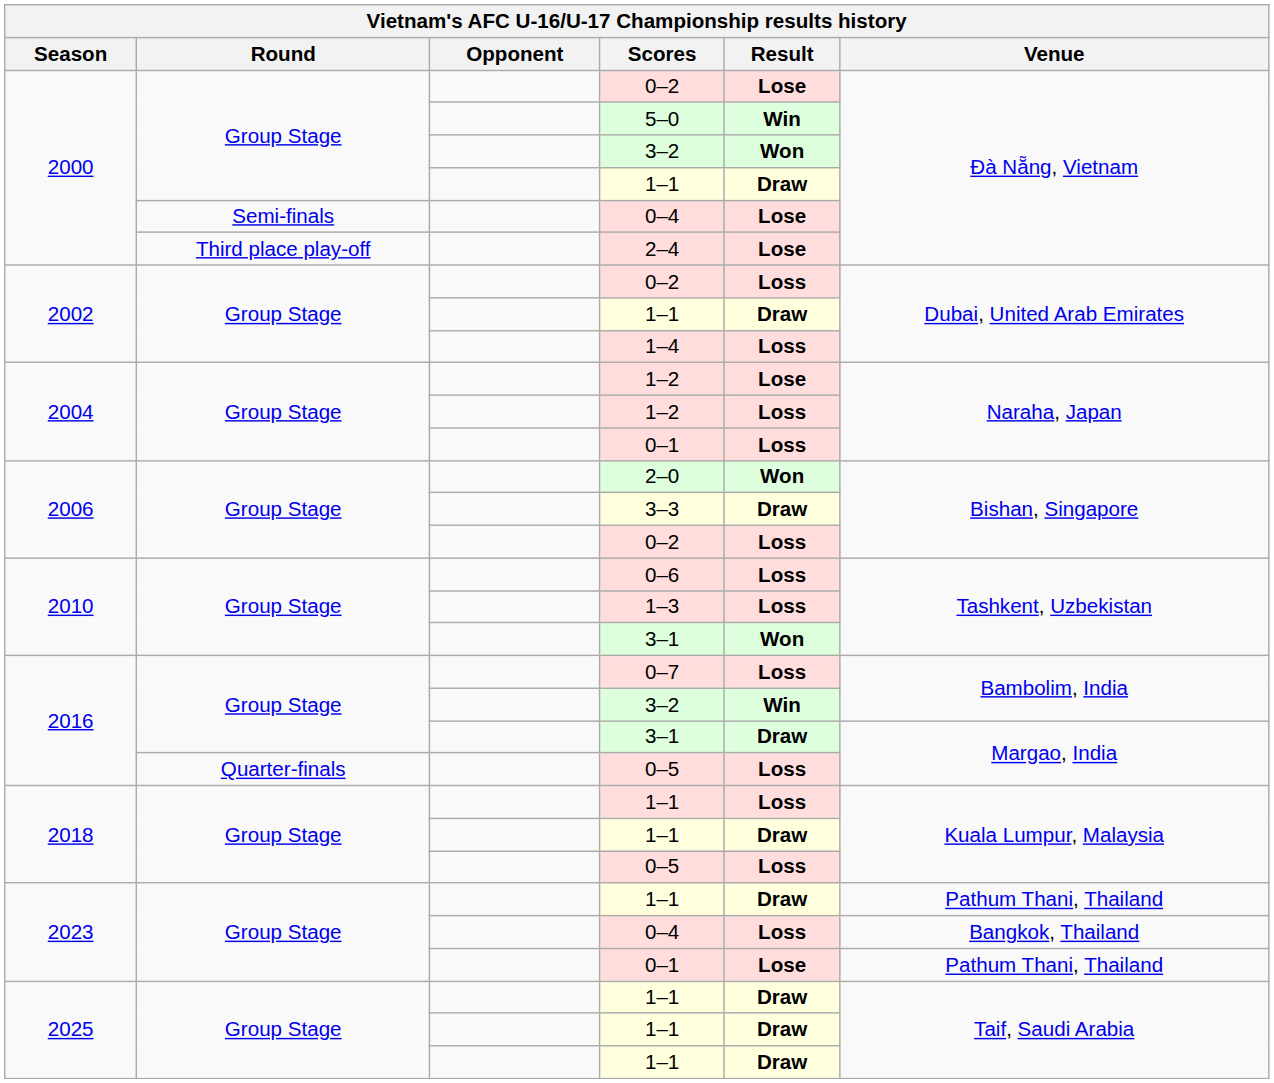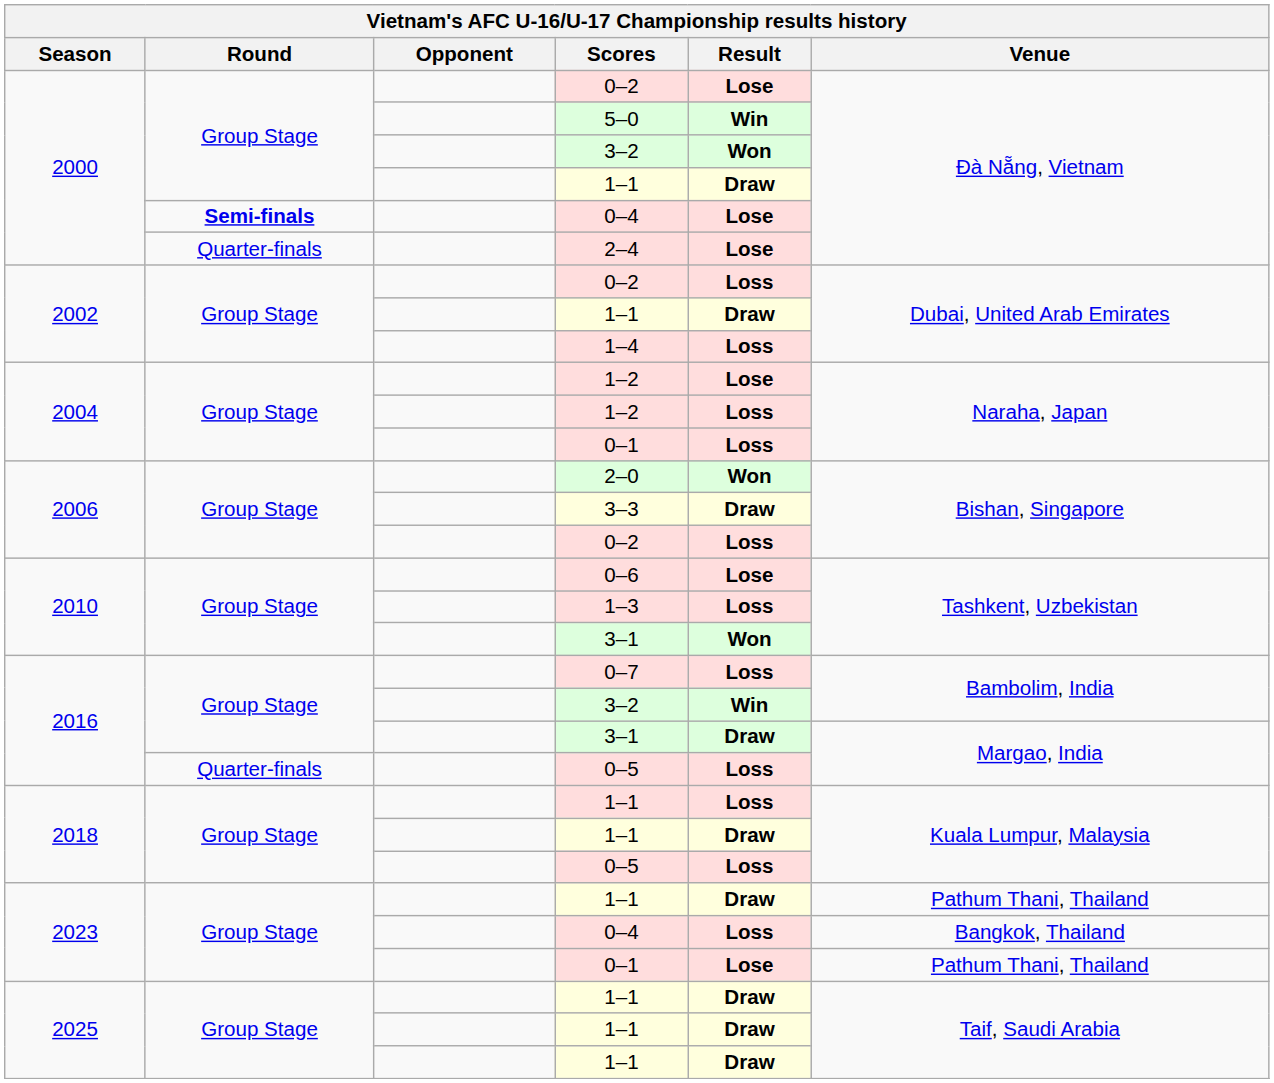2000 / 0–4 | Round: normal -> bold
2–4 | Round: Third place play-off -> Quarter-finals
0–6 | Result: Loss -> Lose
